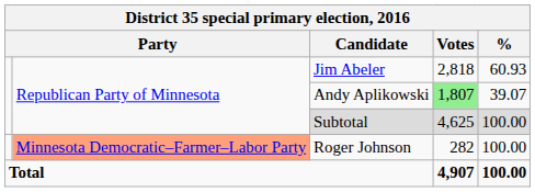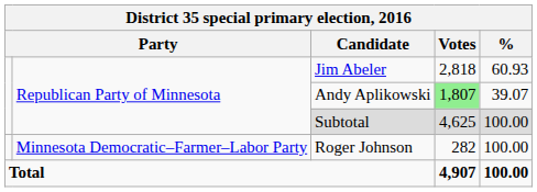Roger Johnson | column 2: lightsalmon background -> no background
